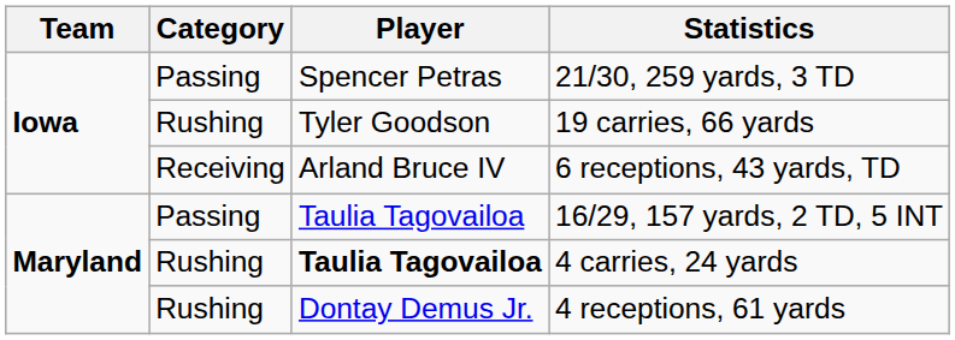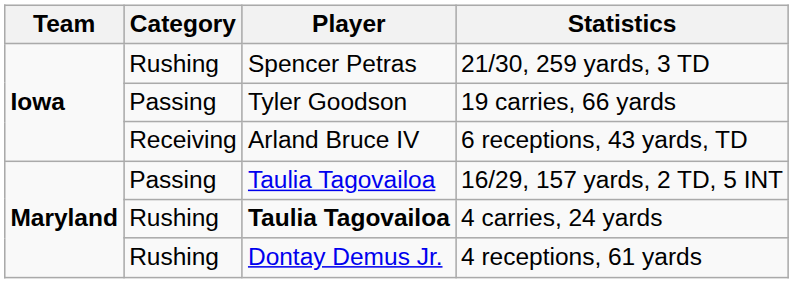21/30, 259 yards, 3 TD | Category: Passing -> Rushing
19 carries, 66 yards | Category: Rushing -> Passing
